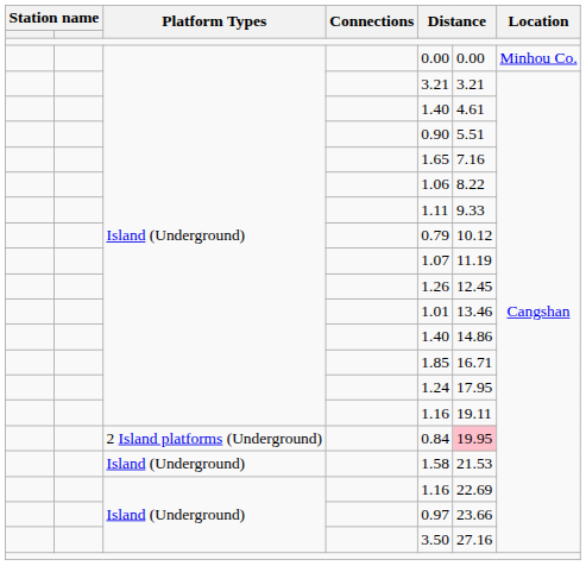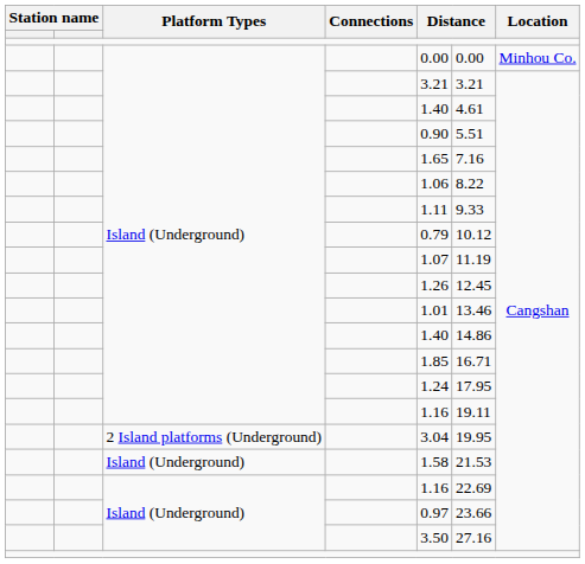2 Island platforms (Underground) | column 5: 0.84 -> 3.04
2 Island platforms (Underground) | column 6: pink background -> no background
